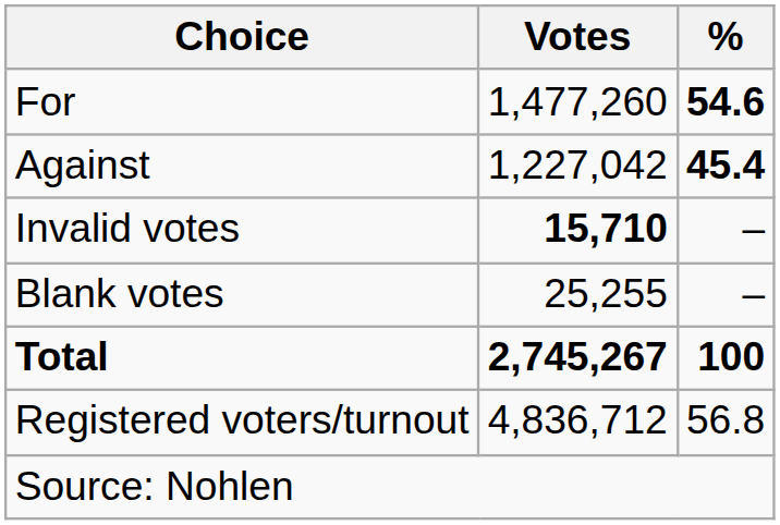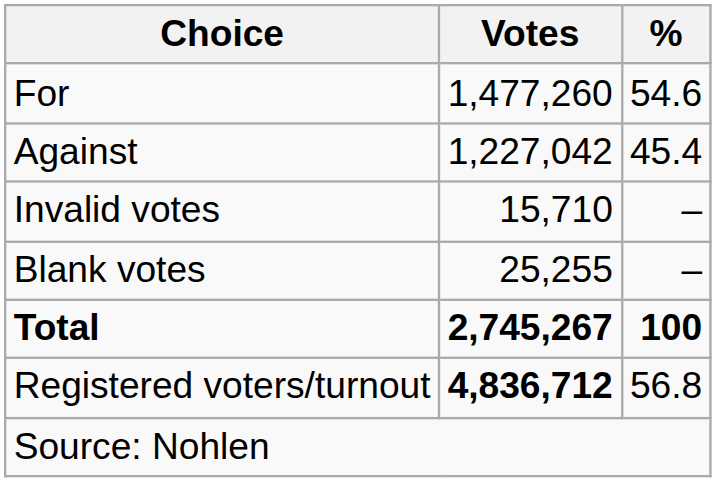For | %: bold -> normal
Against | %: bold -> normal
Invalid votes | Votes: bold -> normal
Registered voters/turnout | Votes: normal -> bold
